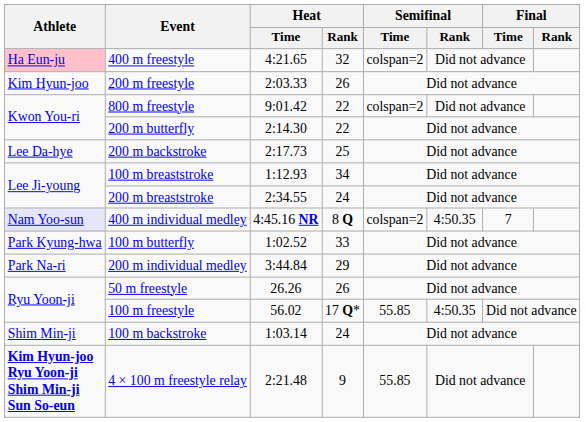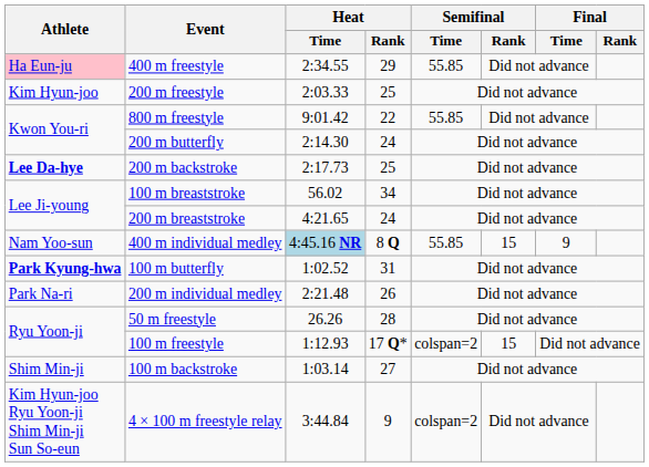400 m freestyle | Heat / Time: 4:21.65 -> 2:34.55
400 m freestyle | Heat / Rank: 32 -> 29
400 m freestyle | Semifinal / Time: colspan=2 -> 55.85
200 m freestyle | Heat / Rank: 26 -> 25
800 m freestyle | Semifinal / Time: colspan=2 -> 55.85
200 m butterfly | Heat / Rank: 22 -> 24
200 m backstroke | Athlete: normal -> bold
100 m breaststroke | Heat / Time: 1:12.93 -> 56.02
200 m breaststroke | Heat / Time: 2:34.55 -> 4:21.65
400 m individual medley | Athlete: lavender background -> no background
400 m individual medley | Heat / Time: no background -> lightblue background
400 m individual medley | Semifinal / Time: colspan=2 -> 55.85
400 m individual medley | Semifinal / Rank: 4:50.35 -> 15
400 m individual medley | Final / Time: 7 -> 9
100 m butterfly | Athlete: normal -> bold
100 m butterfly | Heat / Rank: 33 -> 31
200 m individual medley | Heat / Time: 3:44.84 -> 2:21.48
200 m individual medley | Heat / Rank: 29 -> 26
50 m freestyle | Heat / Rank: 26 -> 28
100 m freestyle | Heat / Time: 56.02 -> 1:12.93
100 m freestyle | Semifinal / Time: 55.85 -> colspan=2
100 m freestyle | Semifinal / Rank: 4:50.35 -> 15
100 m backstroke | Heat / Rank: 24 -> 27
4 × 100 m freestyle relay | Athlete: bold -> normal
4 × 100 m freestyle relay | Heat / Time: 2:21.48 -> 3:44.84
4 × 100 m freestyle relay | Semifinal / Time: 55.85 -> colspan=2
